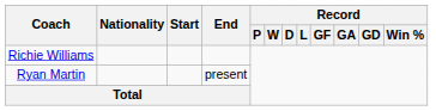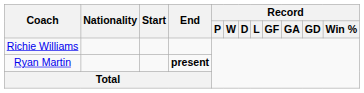Ryan Martin | End: normal -> bold
